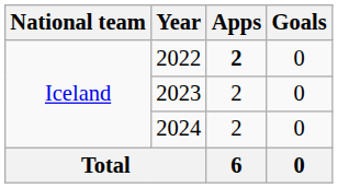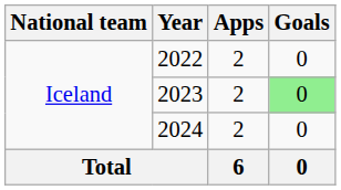2022 | Apps: bold -> normal
2023 | Goals: no background -> lightgreen background
